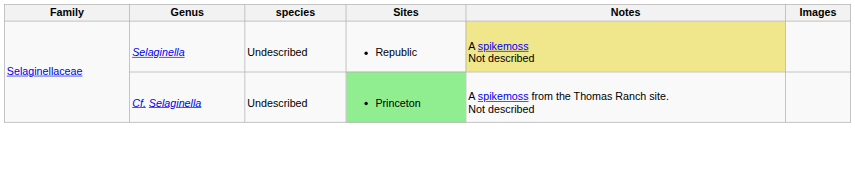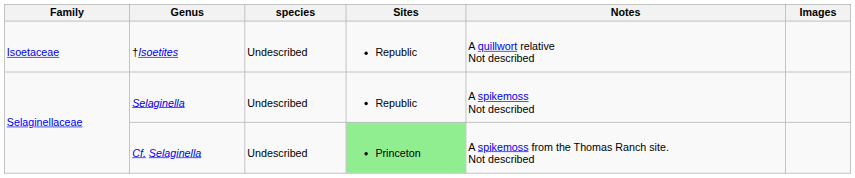+ row: Isoetaceae | †Isoetites | Undescribed | Republic | A quillwort relative Not described
Selaginella | Notes: khaki background -> no background
